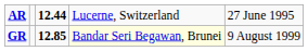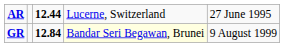GR | column 3: 12.85 -> 12.84
